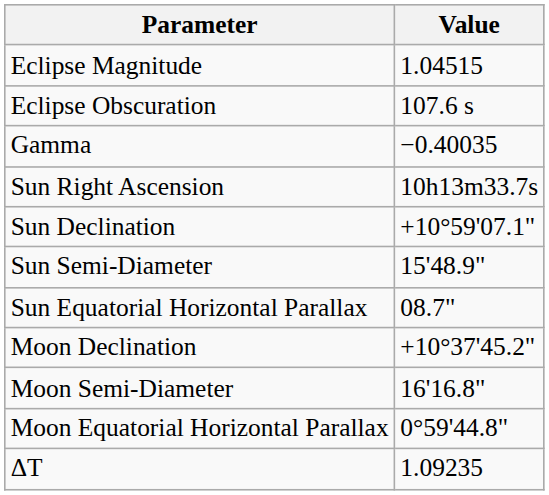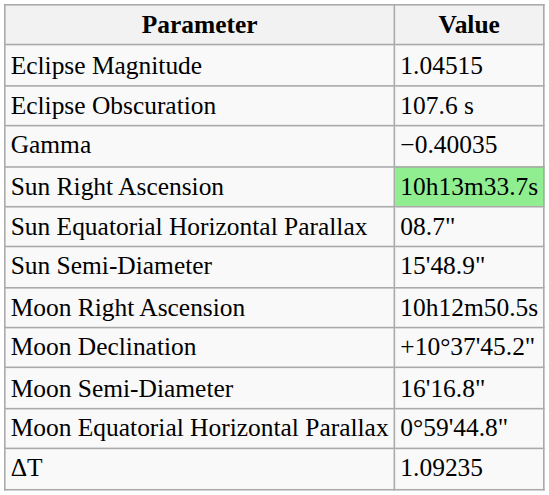Sun Right Ascension | Value: no background -> lightgreen background
- row: Sun Declination | +10°59'07.1"
rows swapped: Sun Semi-Diameter <-> Sun Equatorial Horizontal Parallax
+ row: Moon Right Ascension | 10h12m50.5s
